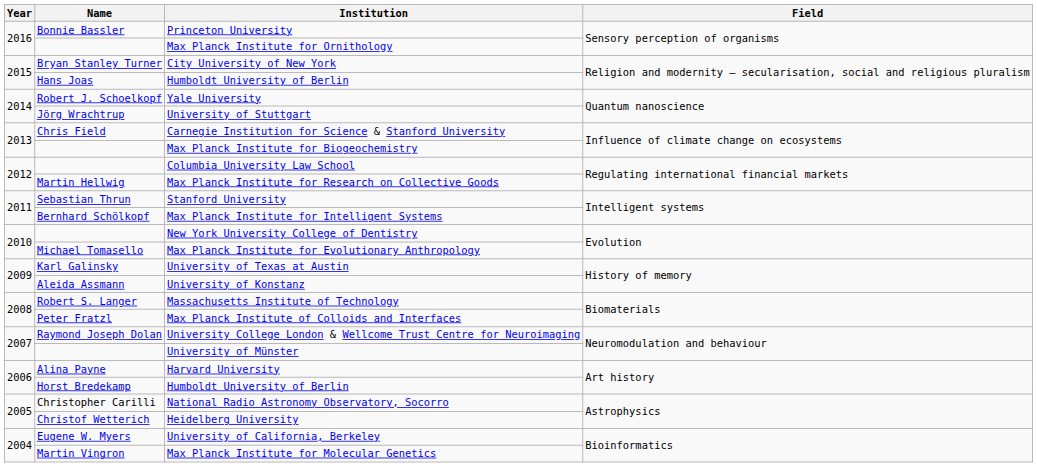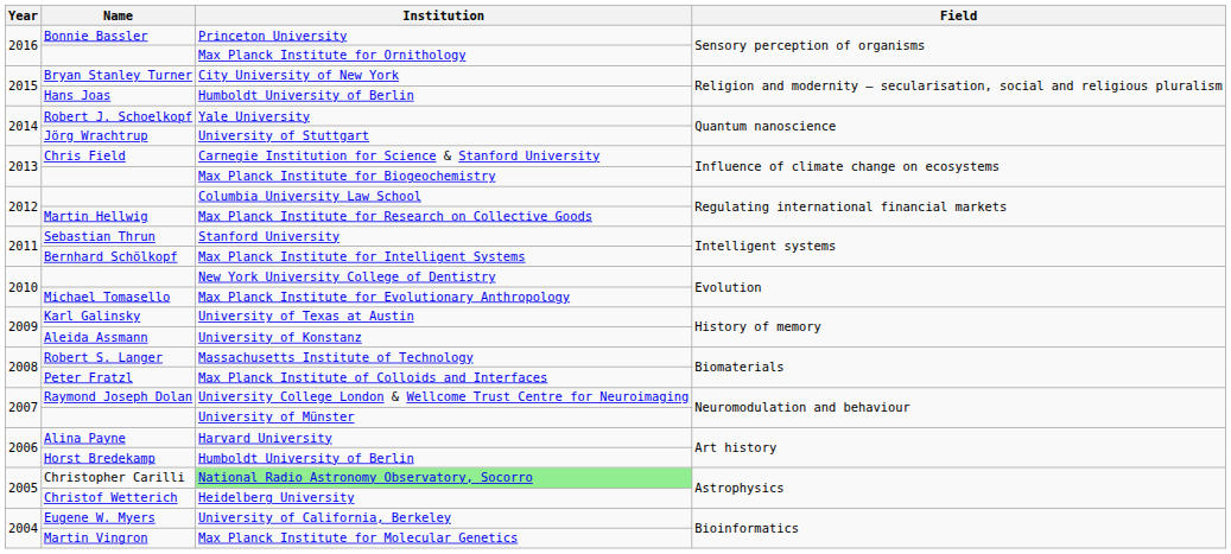National Radio Astronomy Observatory, Socorro | Institution: no background -> lightgreen background
